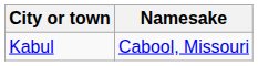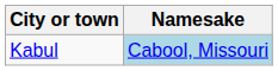Kabul | Namesake: no background -> lightblue background
